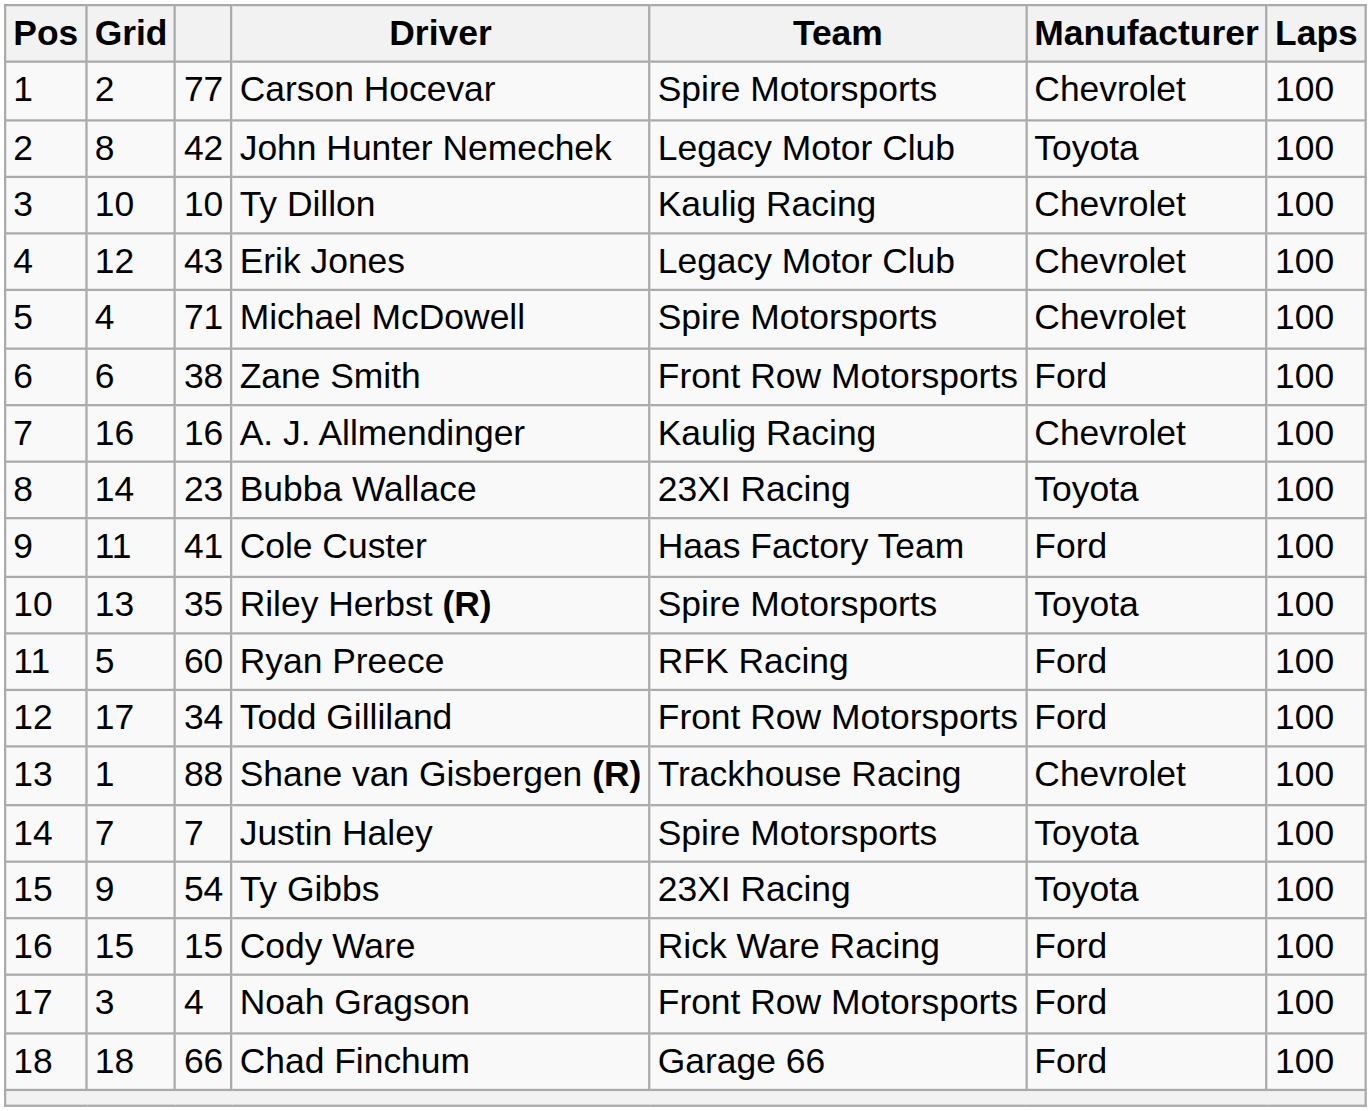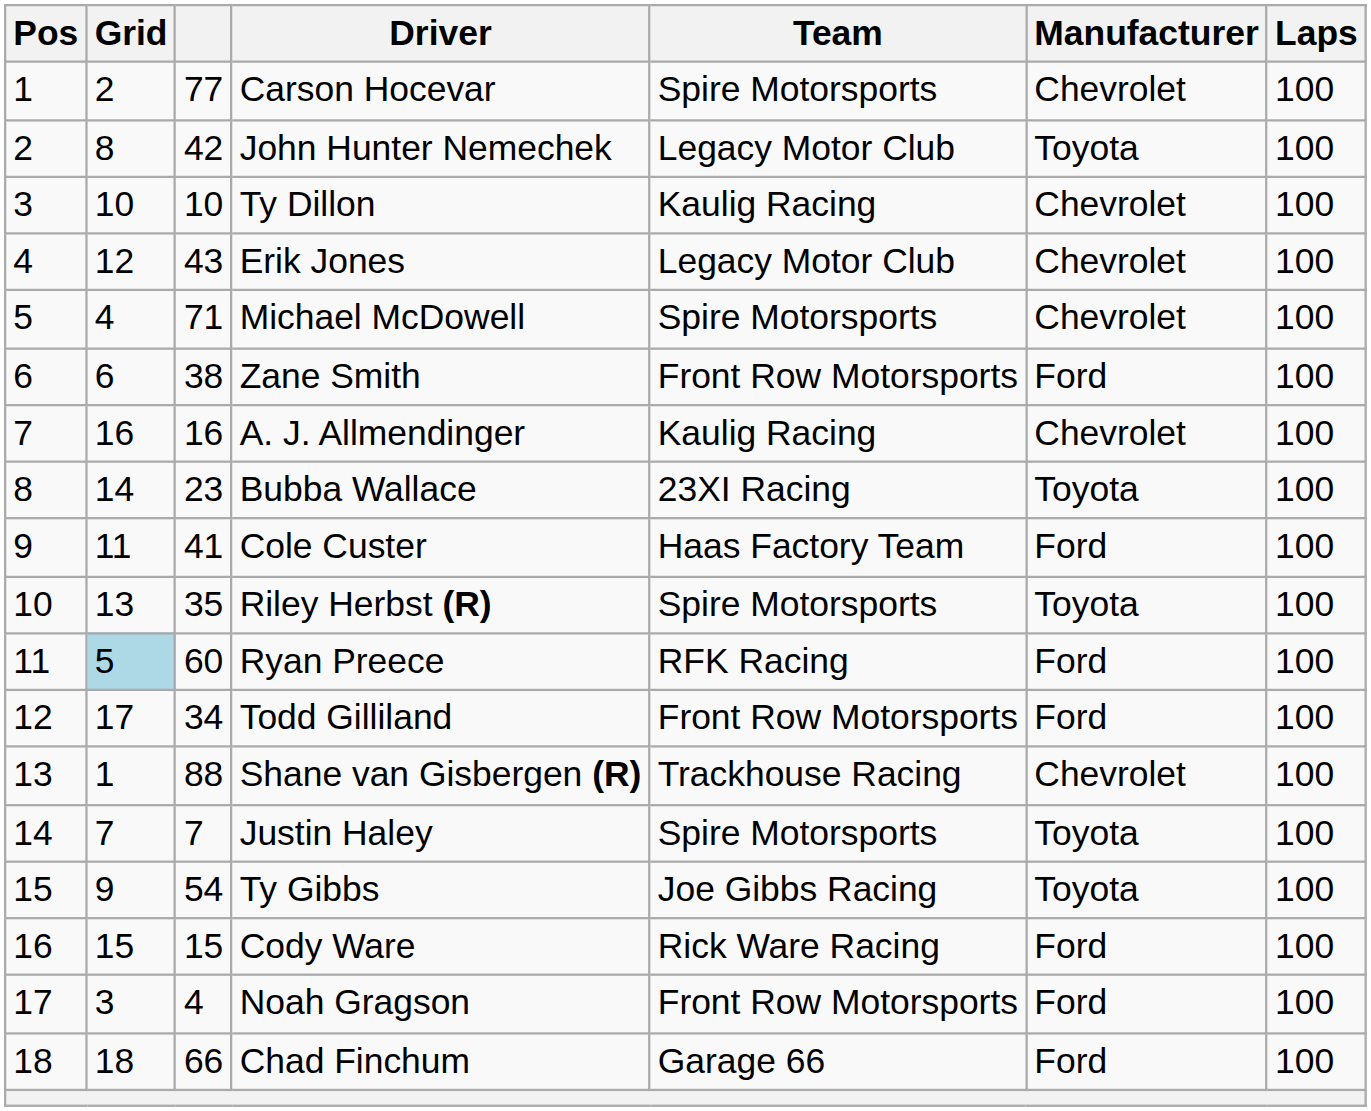Ryan Preece | Grid: no background -> lightblue background
Ty Gibbs | Team: 23XI Racing -> Joe Gibbs Racing
